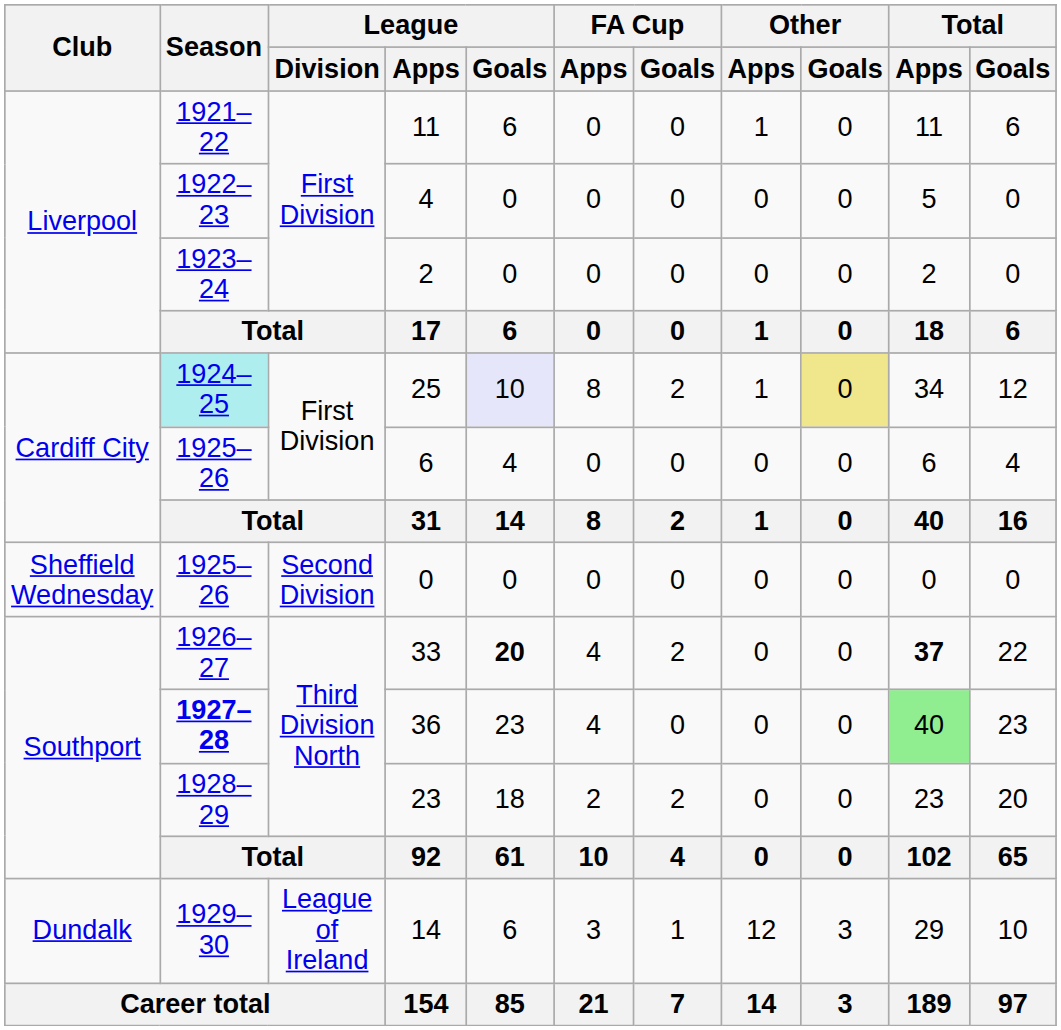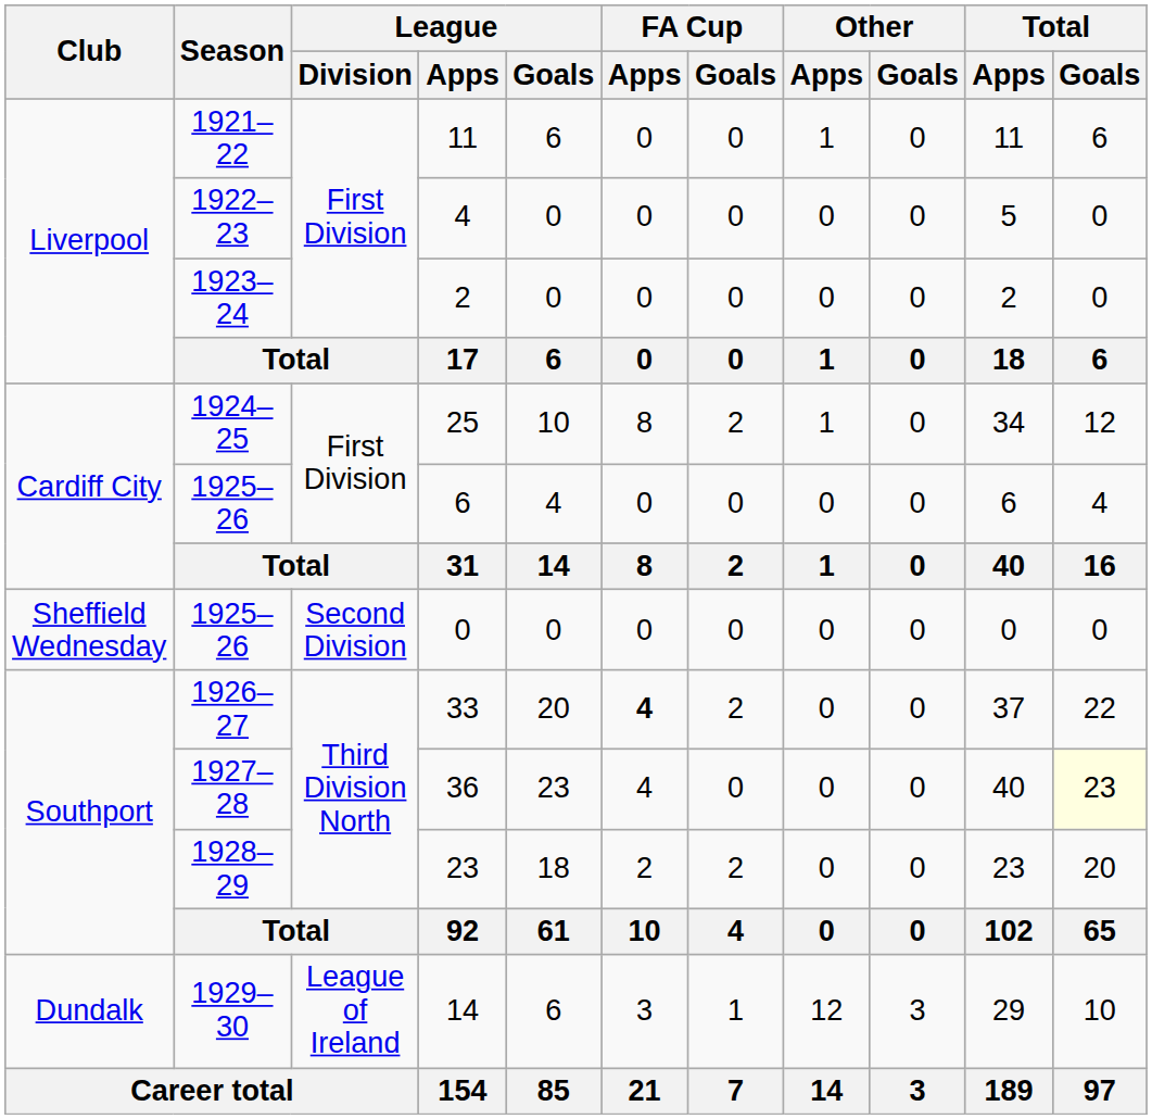25 | Season: paleturquoise background -> no background
25 | League / Goals: lavender background -> no background
25 | Other / Goals: khaki background -> no background
33 | League / Goals: bold -> normal
33 | FA Cup / Apps: normal -> bold
33 | Total / Apps: bold -> normal
36 | Season: bold -> normal
36 | Total / Apps: lightgreen background -> no background
36 | Total / Goals: no background -> lightyellow background
